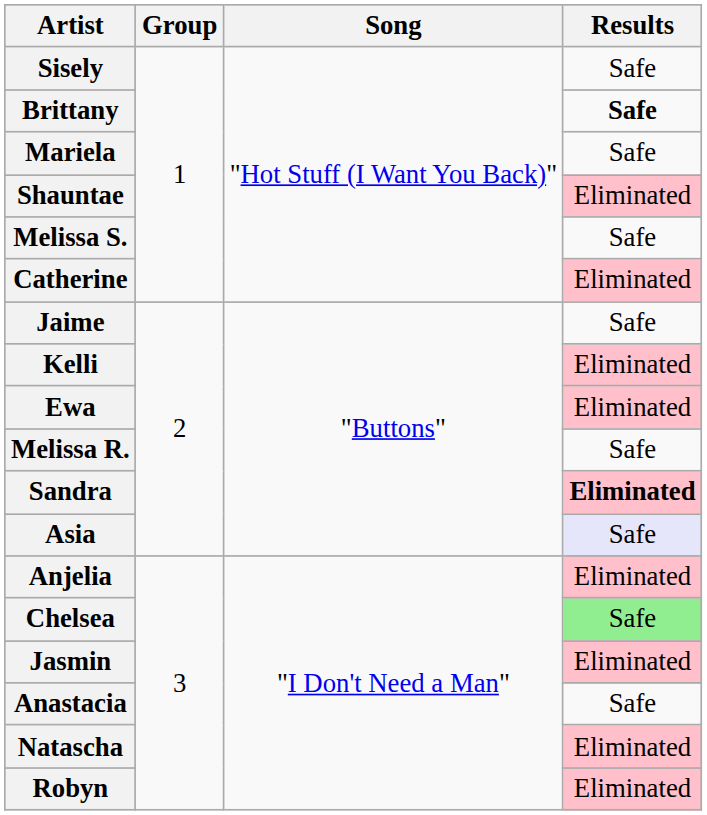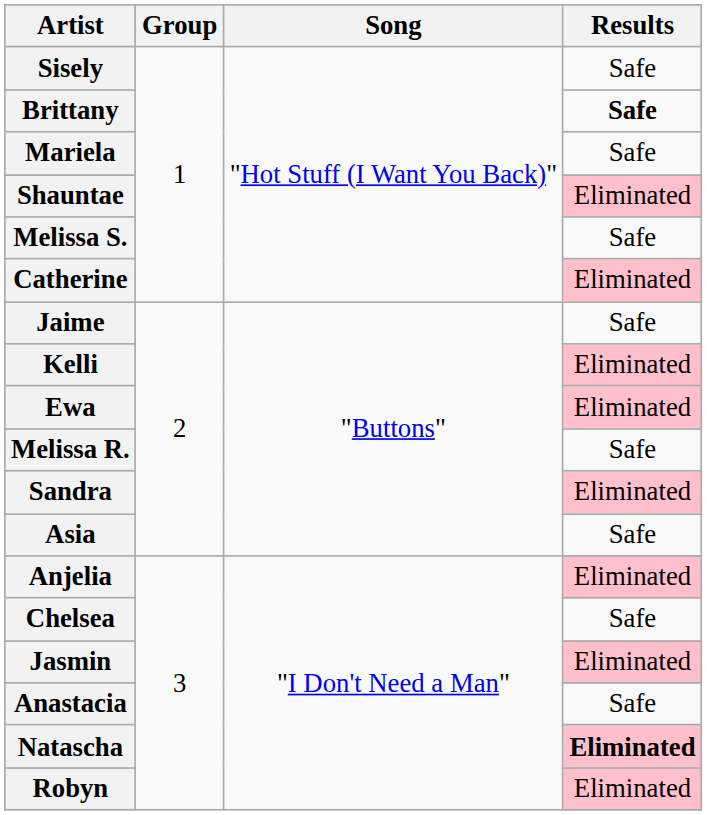Sandra | Results: bold -> normal
Asia | Results: lavender background -> no background
Chelsea | Results: lightgreen background -> no background
Natascha | Results: normal -> bold
